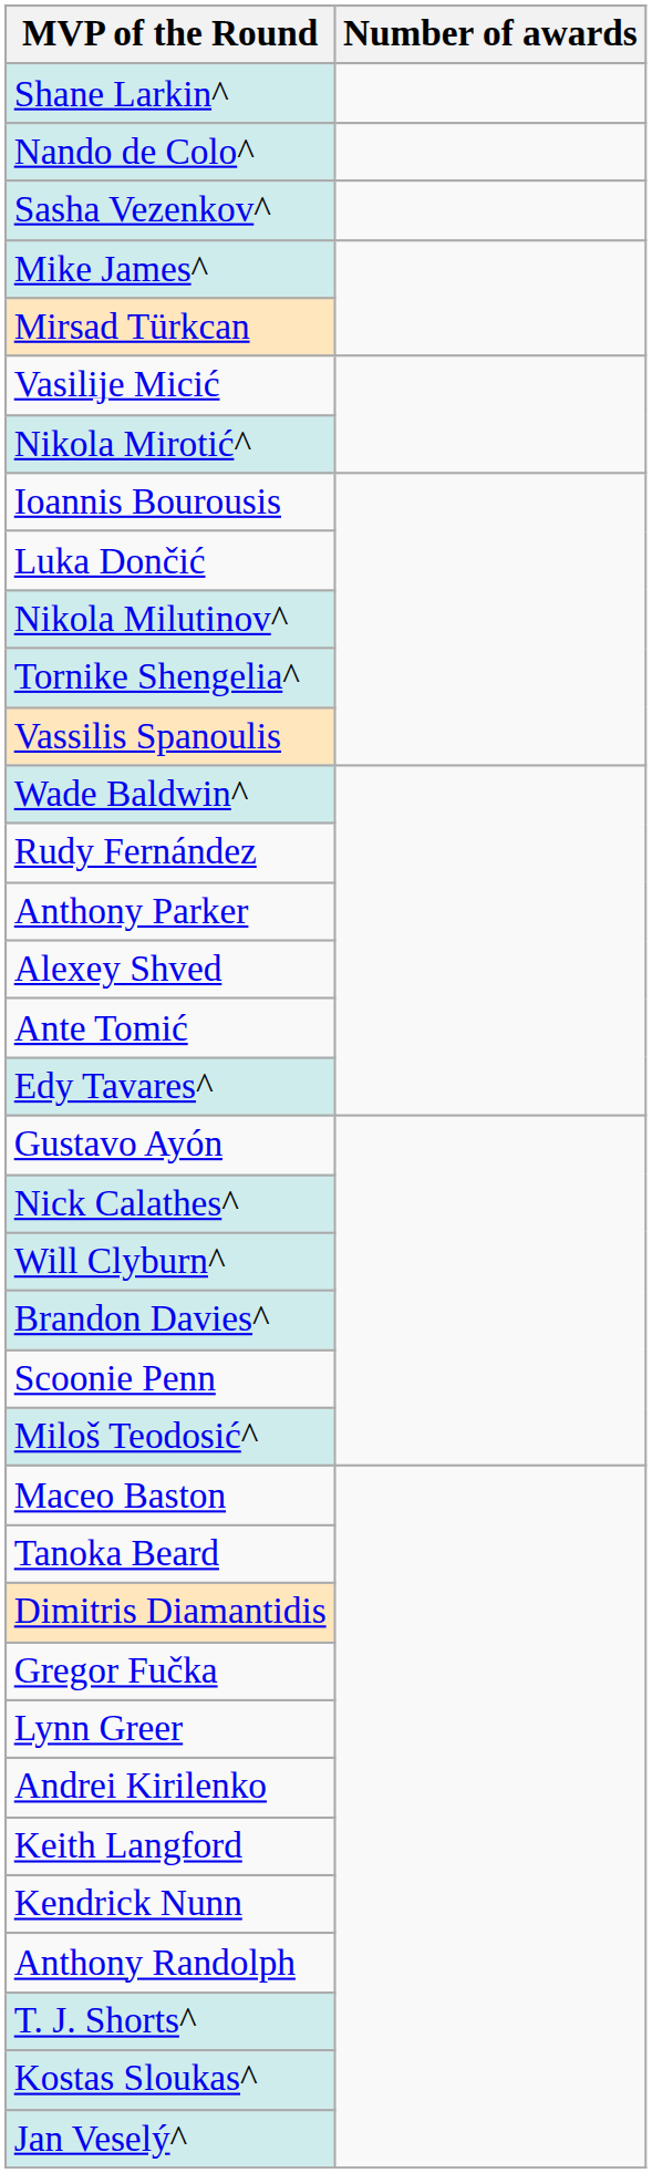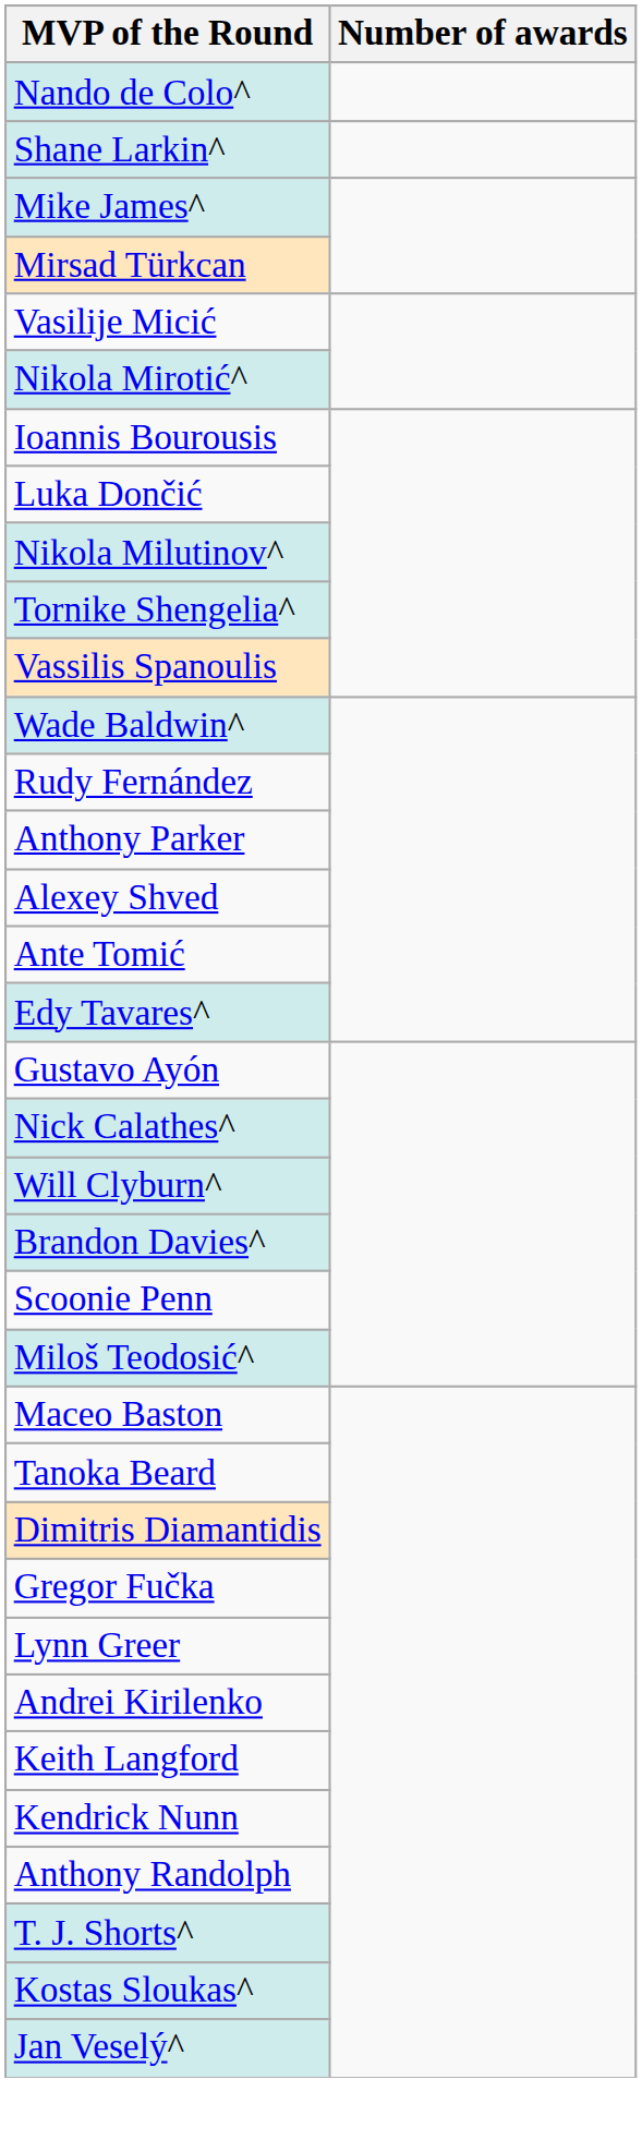rows swapped: Shane Larkin^ <-> Nando de Colo^
- row: Sasha Vezenkov^
